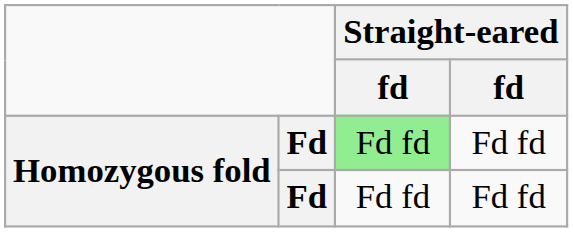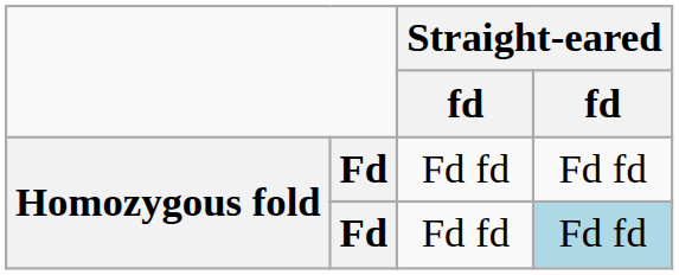row 3 | column 3: lightgreen background -> no background
row 4 | column 4: no background -> lightblue background
